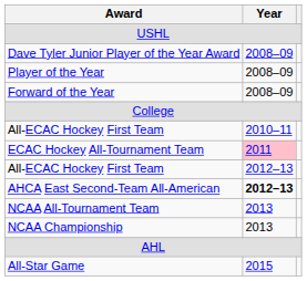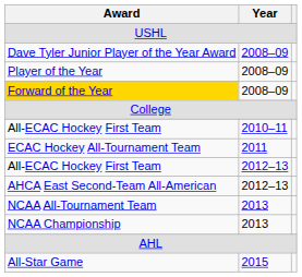Forward of the Year | Award: no background -> gold background
ECAC Hockey All-Tournament Team | Year: pink background -> no background
AHCA East Second-Team All-American | Year: bold -> normal
